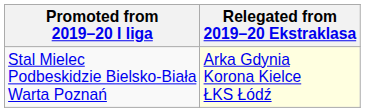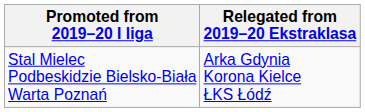Stal Mielec Podbeskidzie Bielsko-Biała Warta Poznań | Relegated from 2019–20 Ekstraklasa: lightyellow background -> no background
